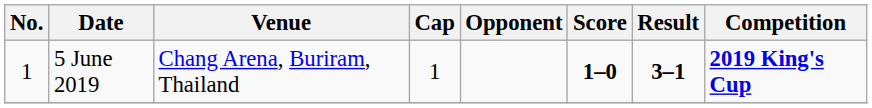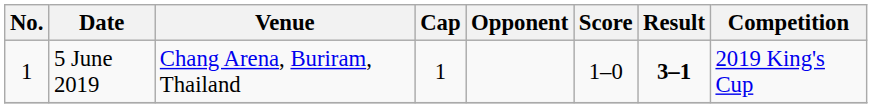5 June 2019 | Score: bold -> normal
5 June 2019 | Competition: bold -> normal
